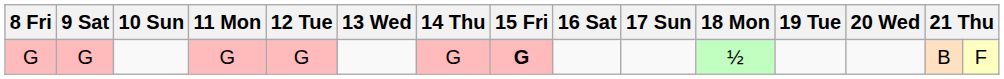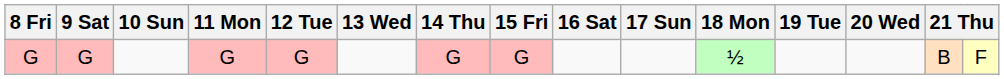row 2 | 15 Fri: bold -> normal
